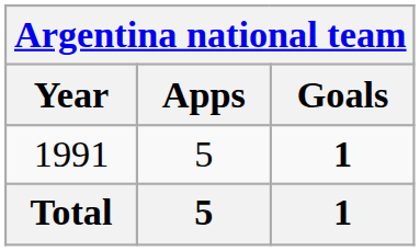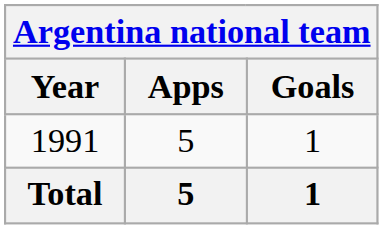1991 | Goals: bold -> normal
